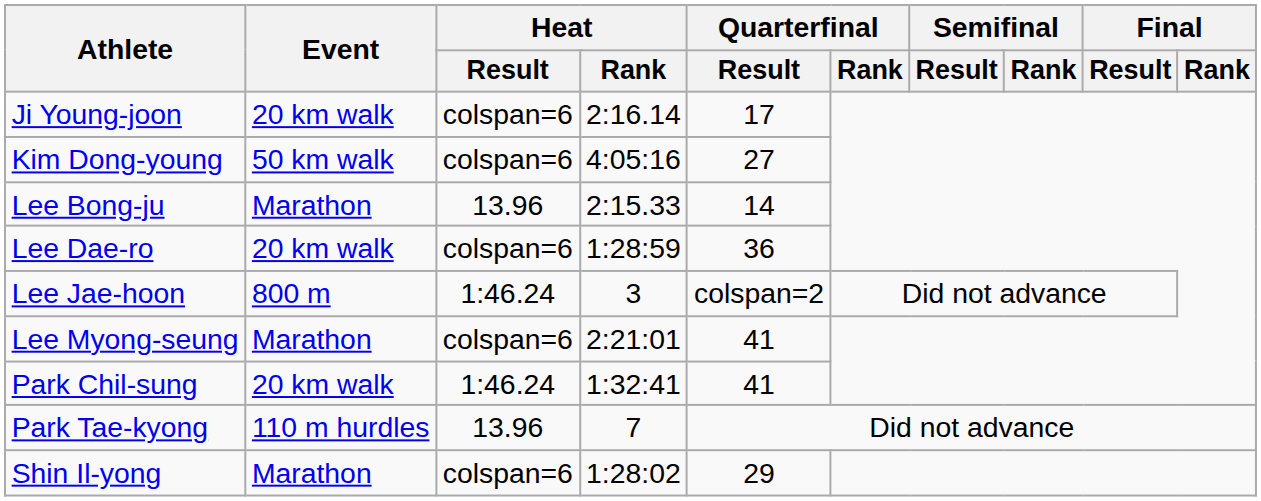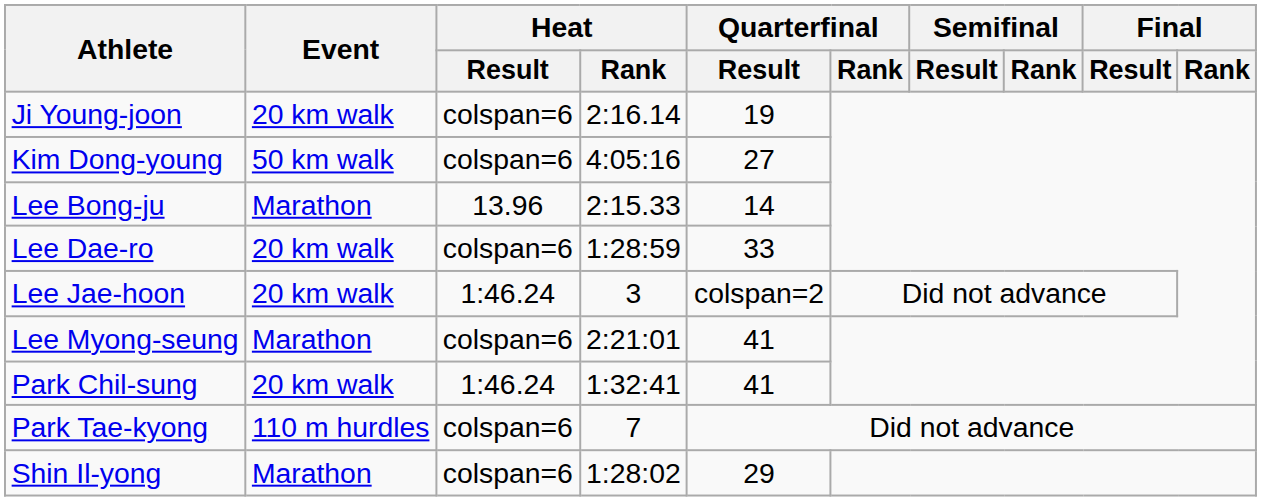Ji Young-joon | Quarterfinal / Result: 17 -> 19
Lee Dae-ro | Quarterfinal / Result: 36 -> 33
Lee Jae-hoon | Event: 800 m -> 20 km walk
Park Tae-kyong | Heat / Result: 13.96 -> colspan=6
